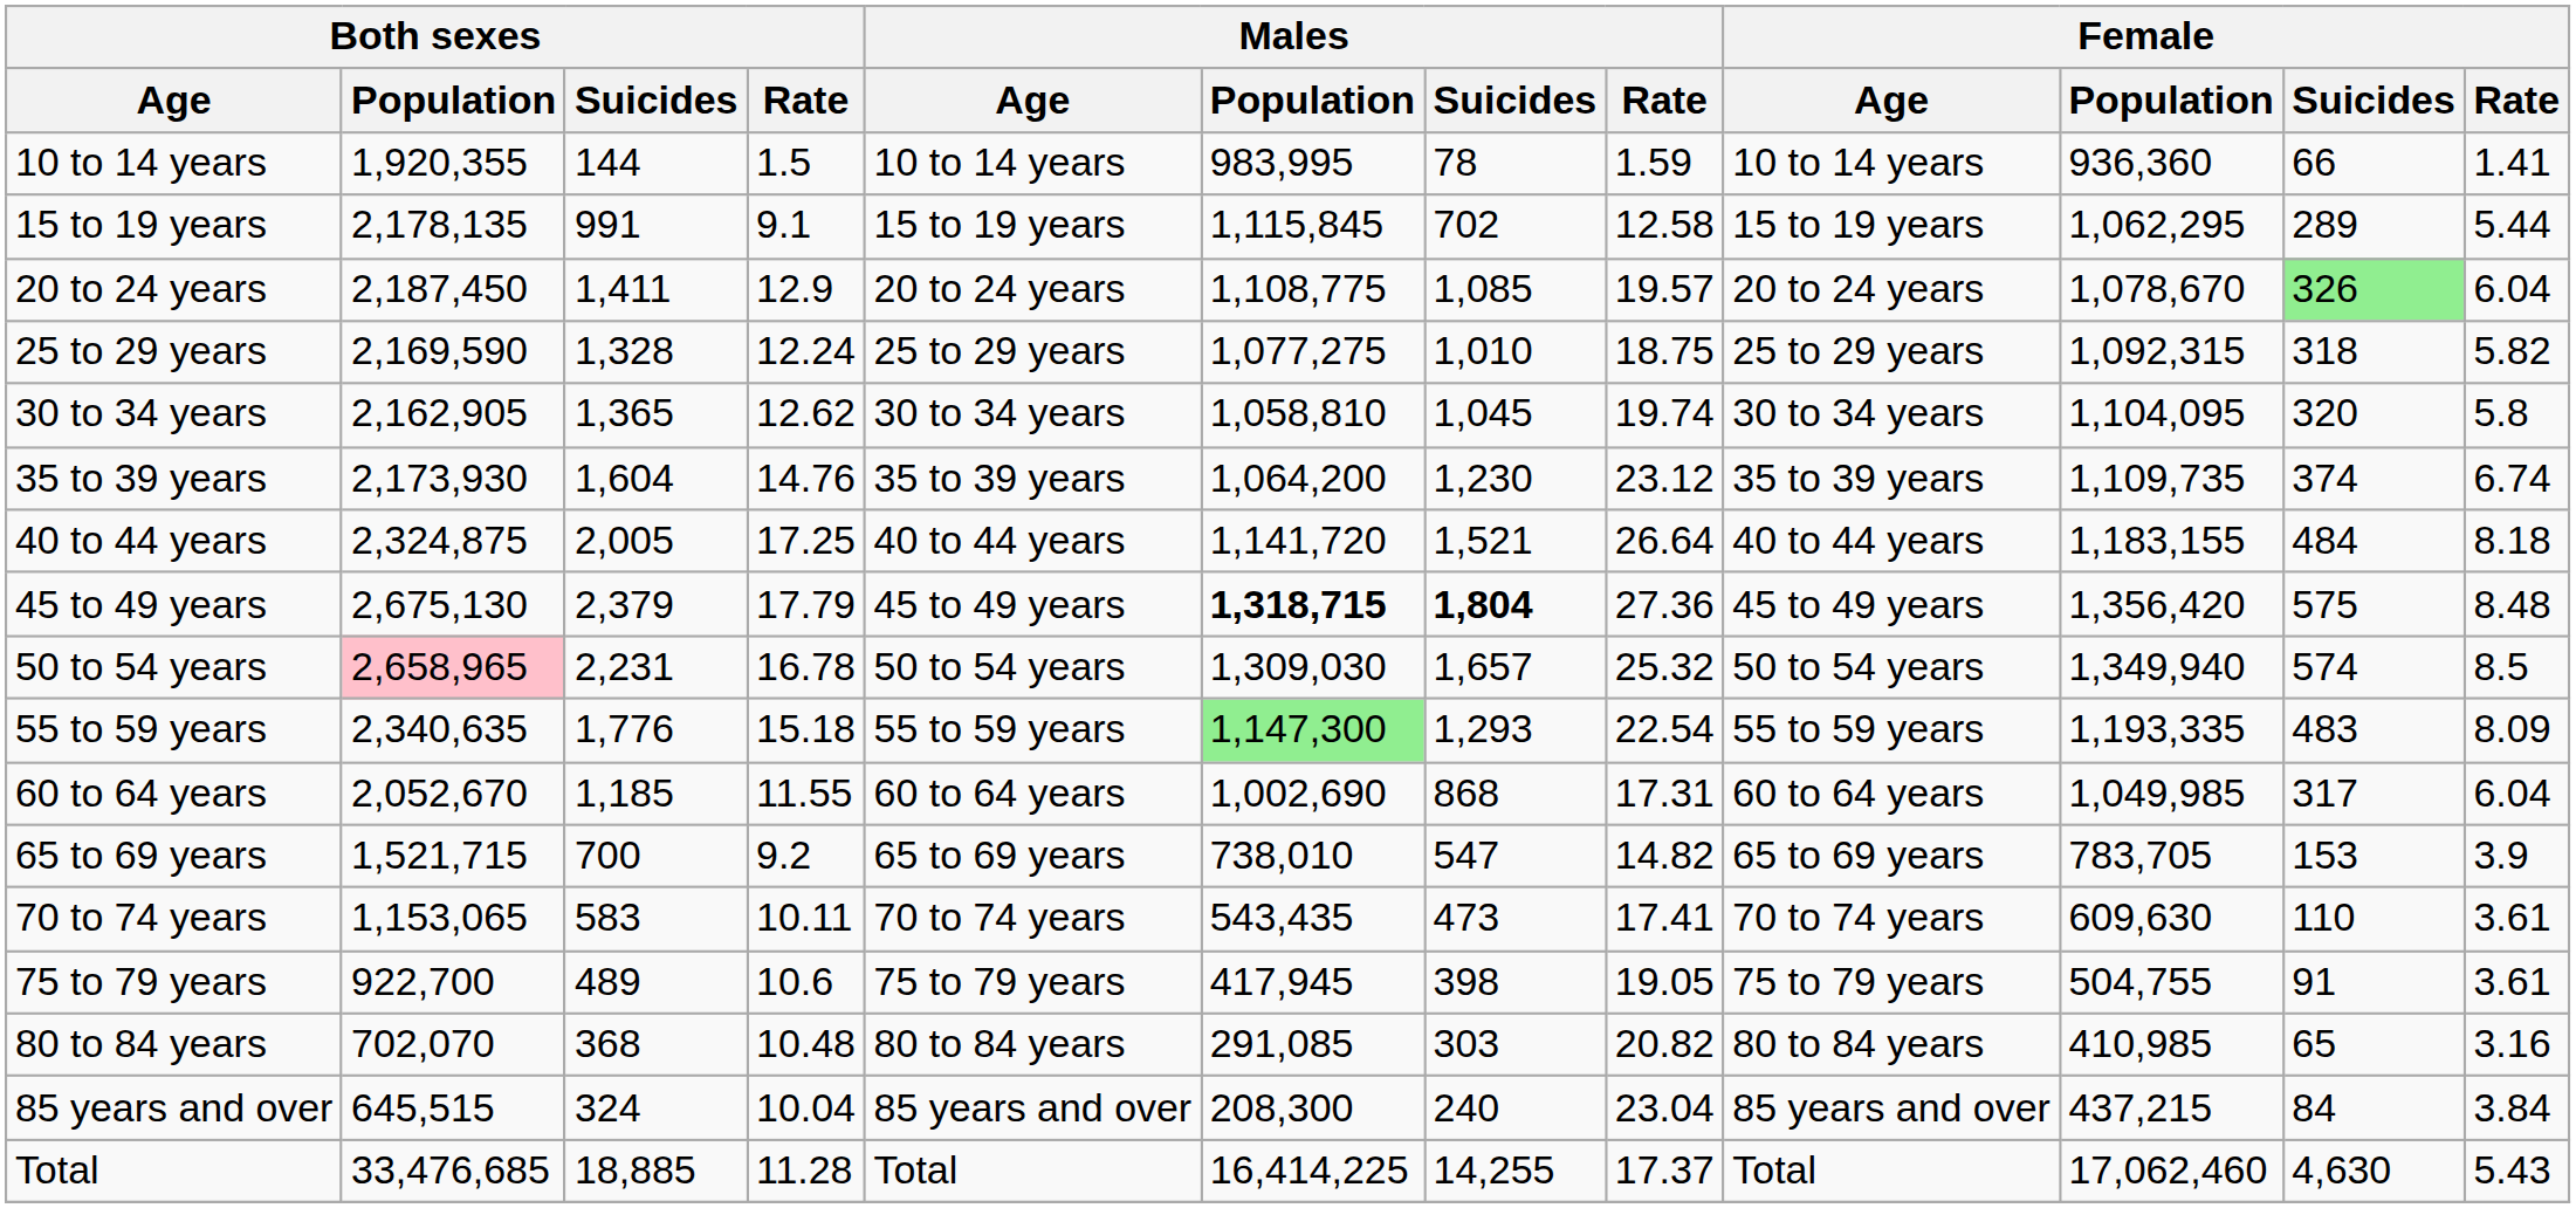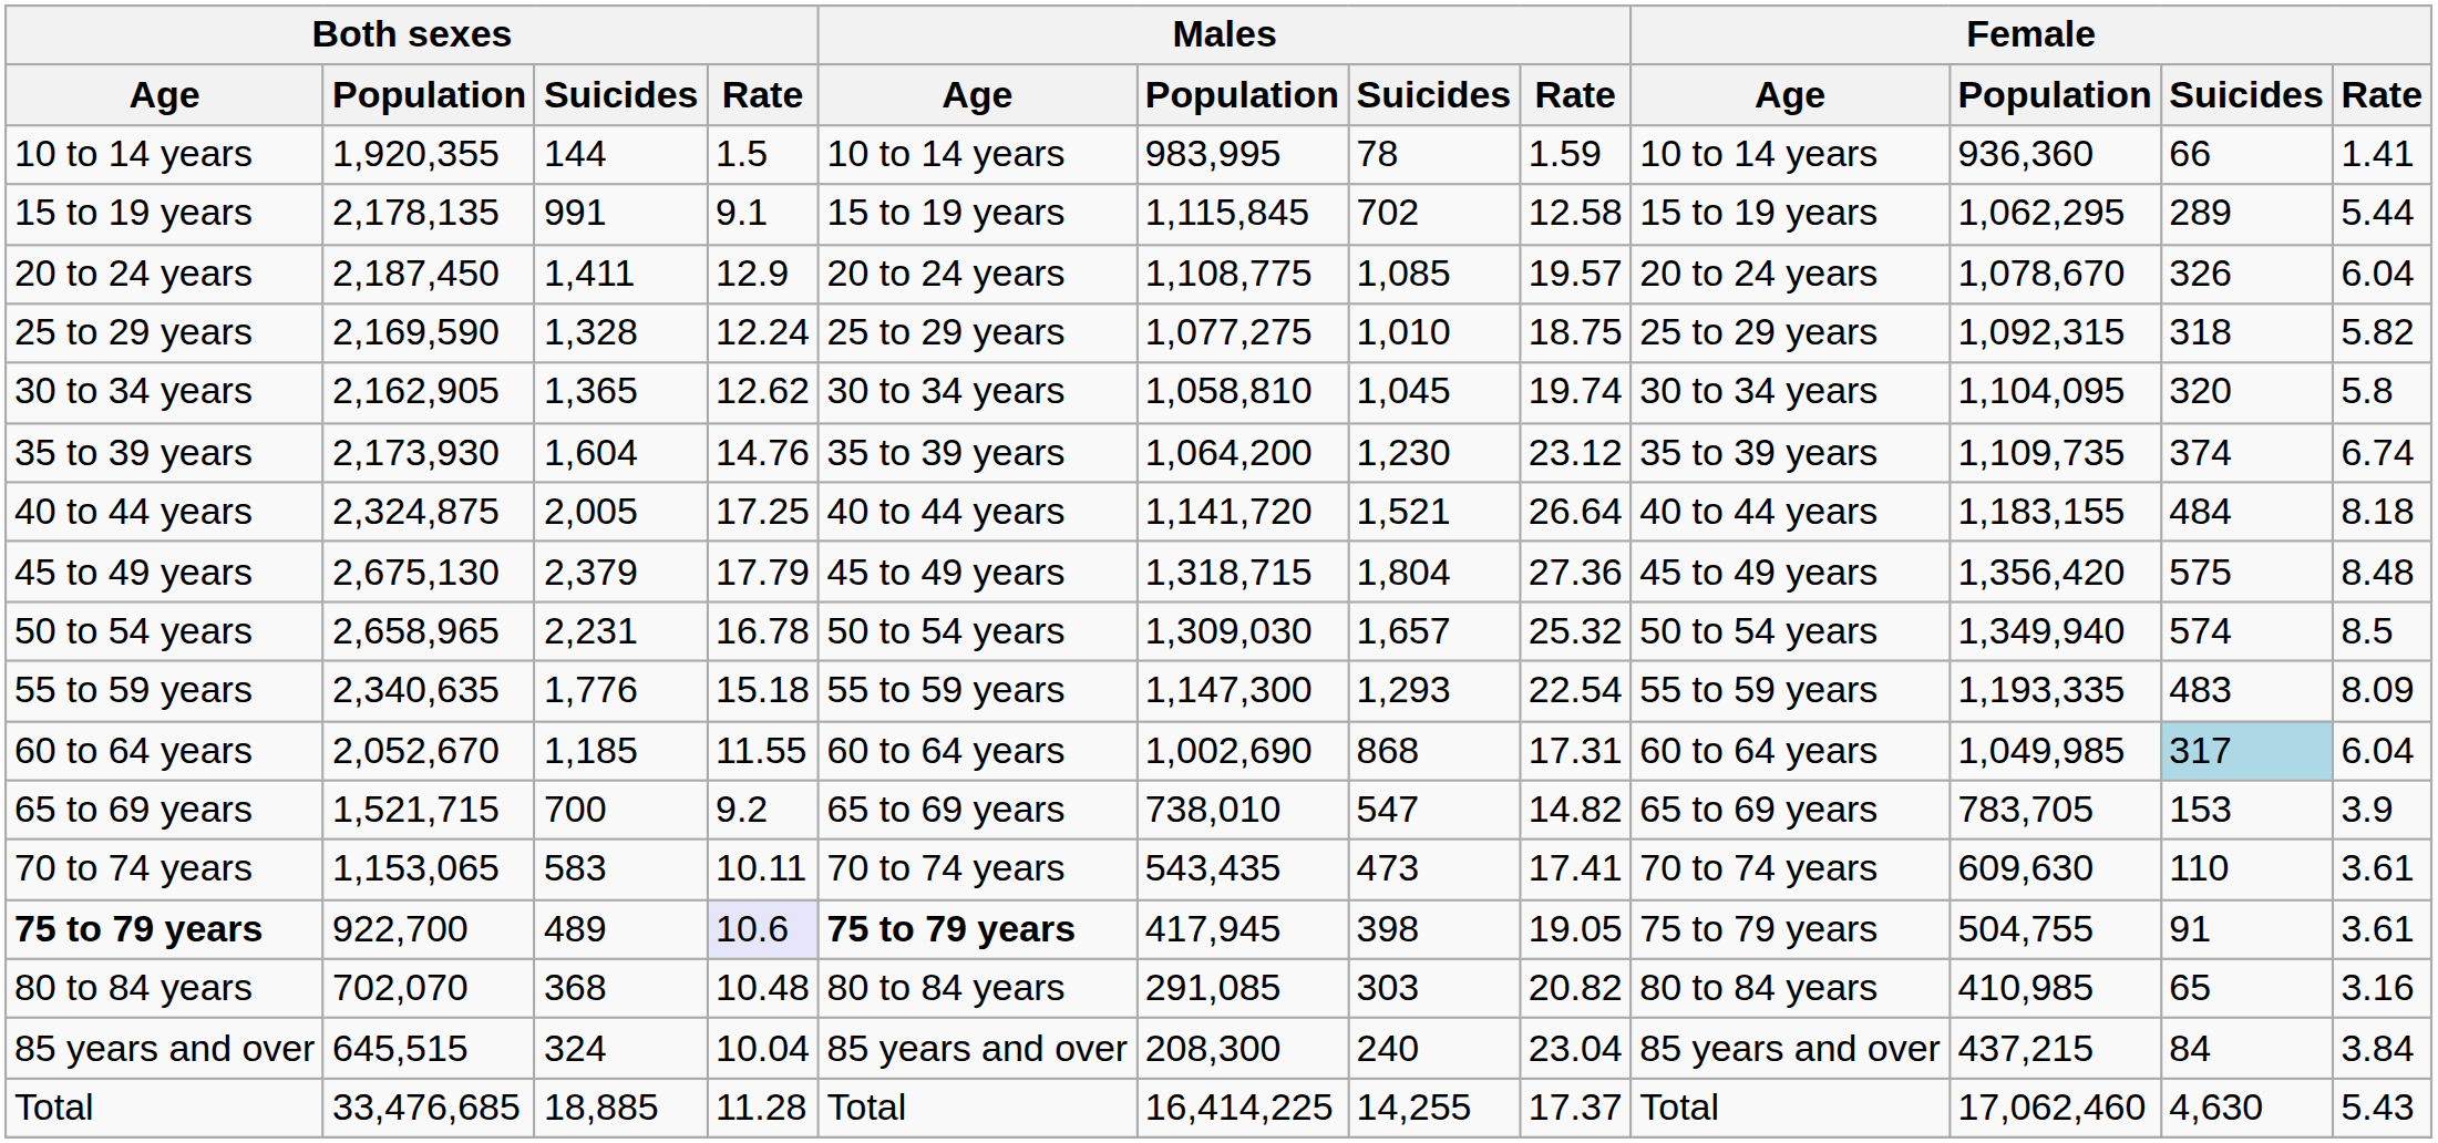row 5 | Female / Suicides: lightgreen background -> no background
row 10 | Males / Population: bold -> normal
row 10 | Males / Suicides: bold -> normal
row 11 | Both sexes / Population: pink background -> no background
row 12 | Males / Population: lightgreen background -> no background
row 13 | Female / Suicides: no background -> lightblue background
row 16 | Both sexes / Age: normal -> bold
row 16 | Both sexes / Rate: no background -> lavender background
row 16 | Males / Age: normal -> bold
